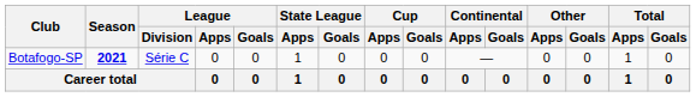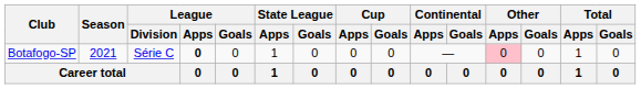Botafogo-SP | Season: bold -> normal
Botafogo-SP | League / Apps: normal -> bold
Botafogo-SP | Other / Apps: no background -> pink background
